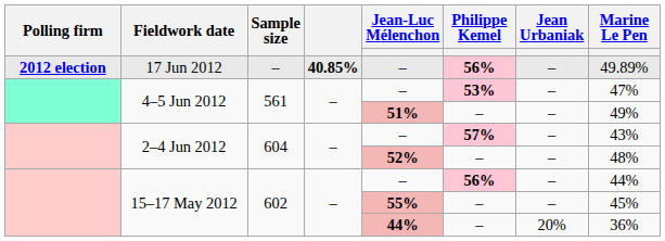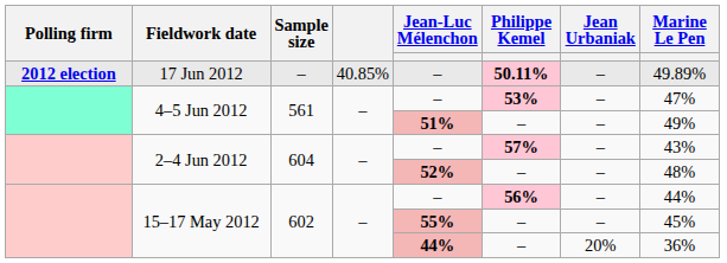17 Jun 2012 | column 4: bold -> normal
17 Jun 2012 | Philippe Kemel: 56% -> 50.11%
